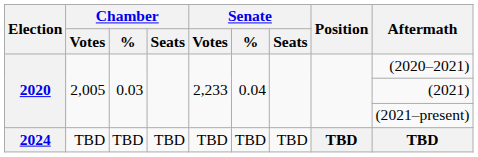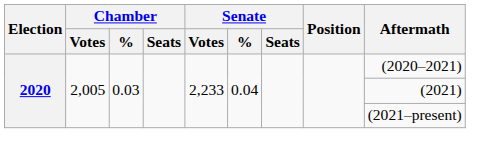- row: 2024 | TBD | TBD | TBD | TBD | TBD | TBD | TBD | TBD
